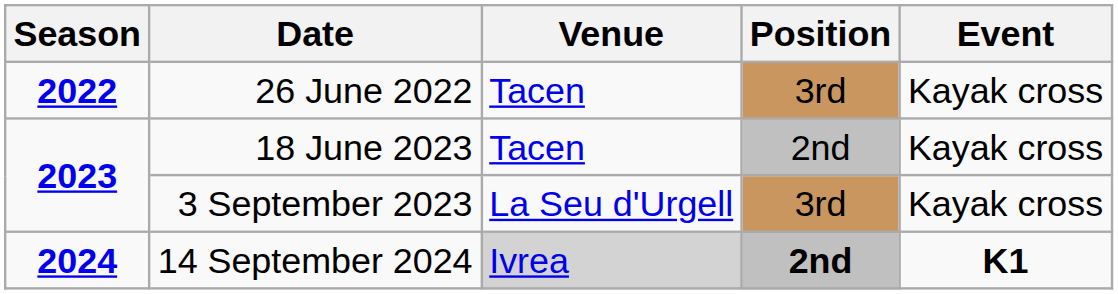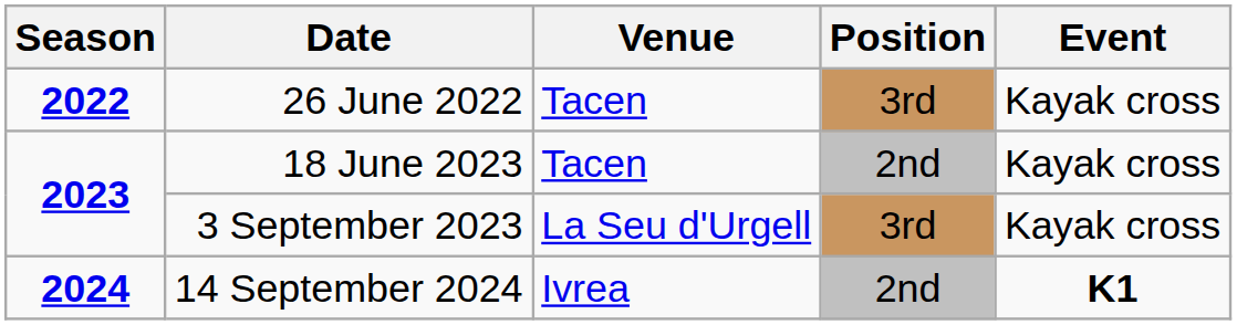14 September 2024 | Venue: lightgrey background -> no background
14 September 2024 | Position: bold -> normal
